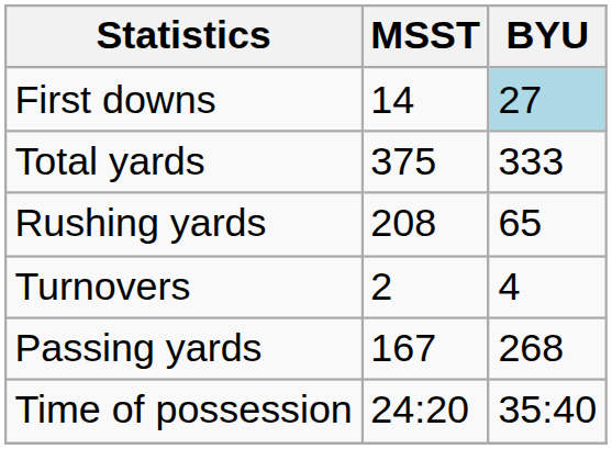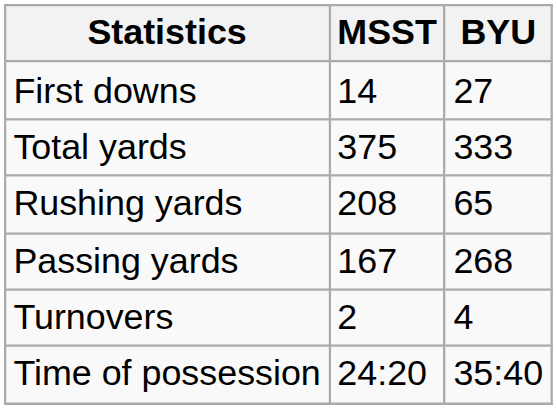First downs | BYU: lightblue background -> no background
rows swapped: Passing yards <-> Turnovers
